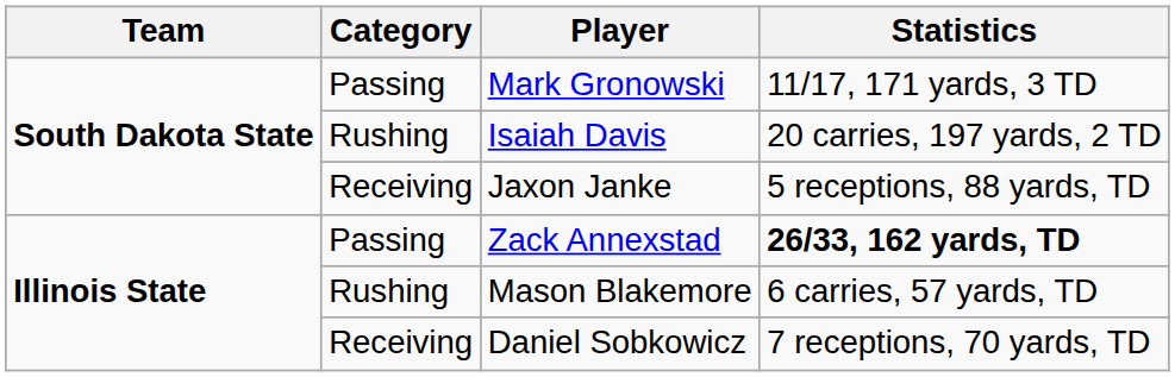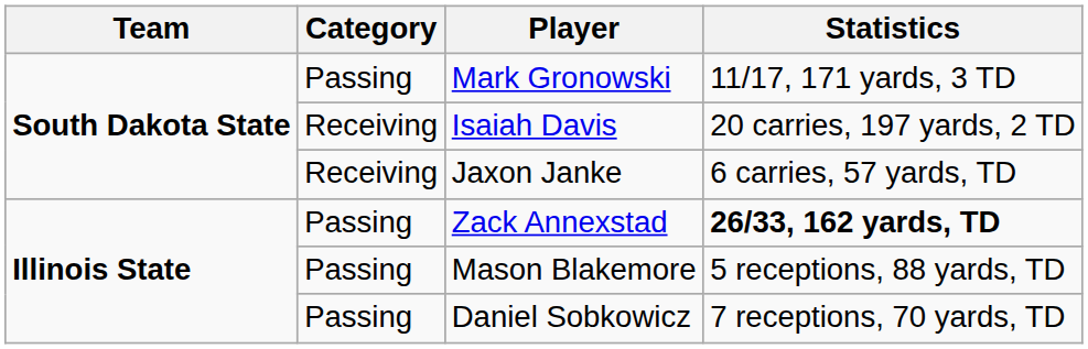Isaiah Davis | Category: Rushing -> Receiving
Jaxon Janke | Statistics: 5 receptions, 88 yards, TD -> 6 carries, 57 yards, TD
Mason Blakemore | Category: Rushing -> Passing
Mason Blakemore | Statistics: 6 carries, 57 yards, TD -> 5 receptions, 88 yards, TD
Daniel Sobkowicz | Category: Receiving -> Passing
